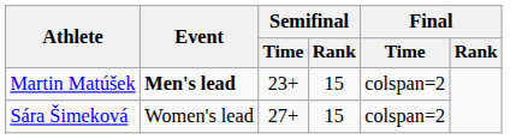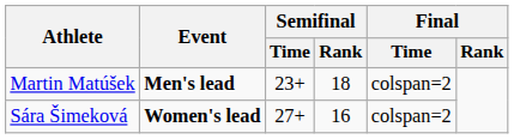Martin Matúšek | Semifinal / Rank: 15 -> 18
Sára Šimeková | Event: normal -> bold
Sára Šimeková | Semifinal / Rank: 15 -> 16
